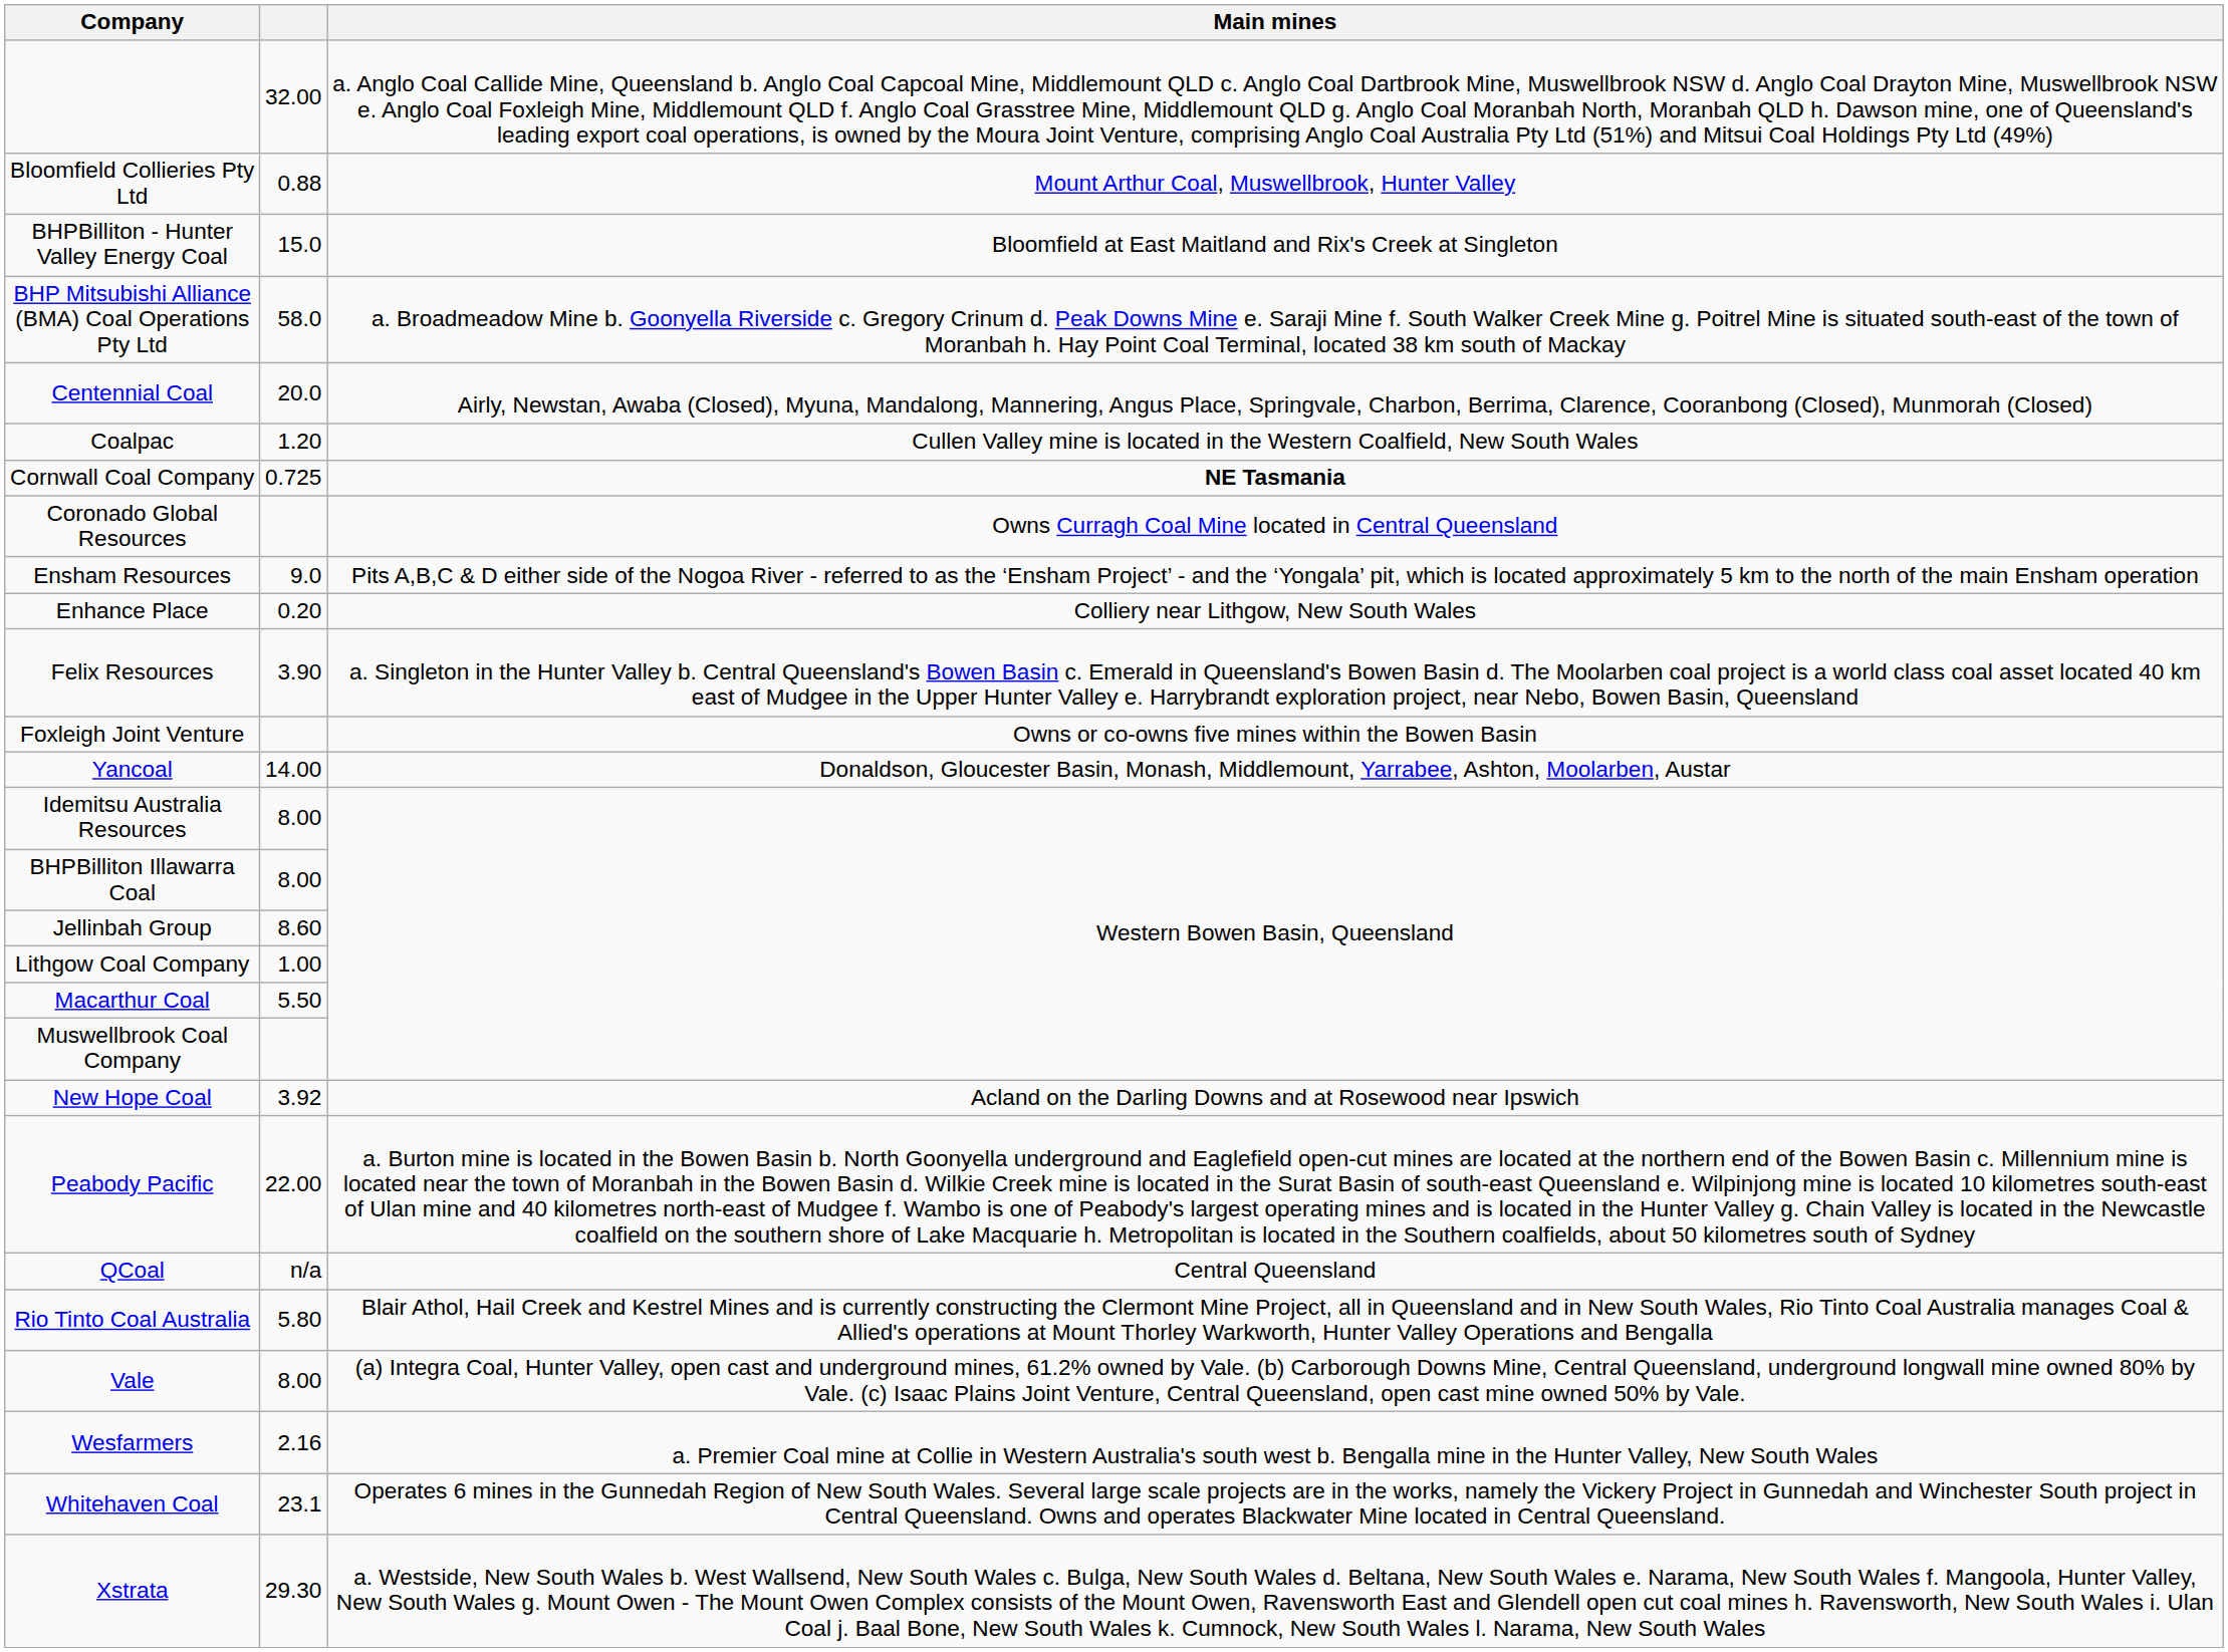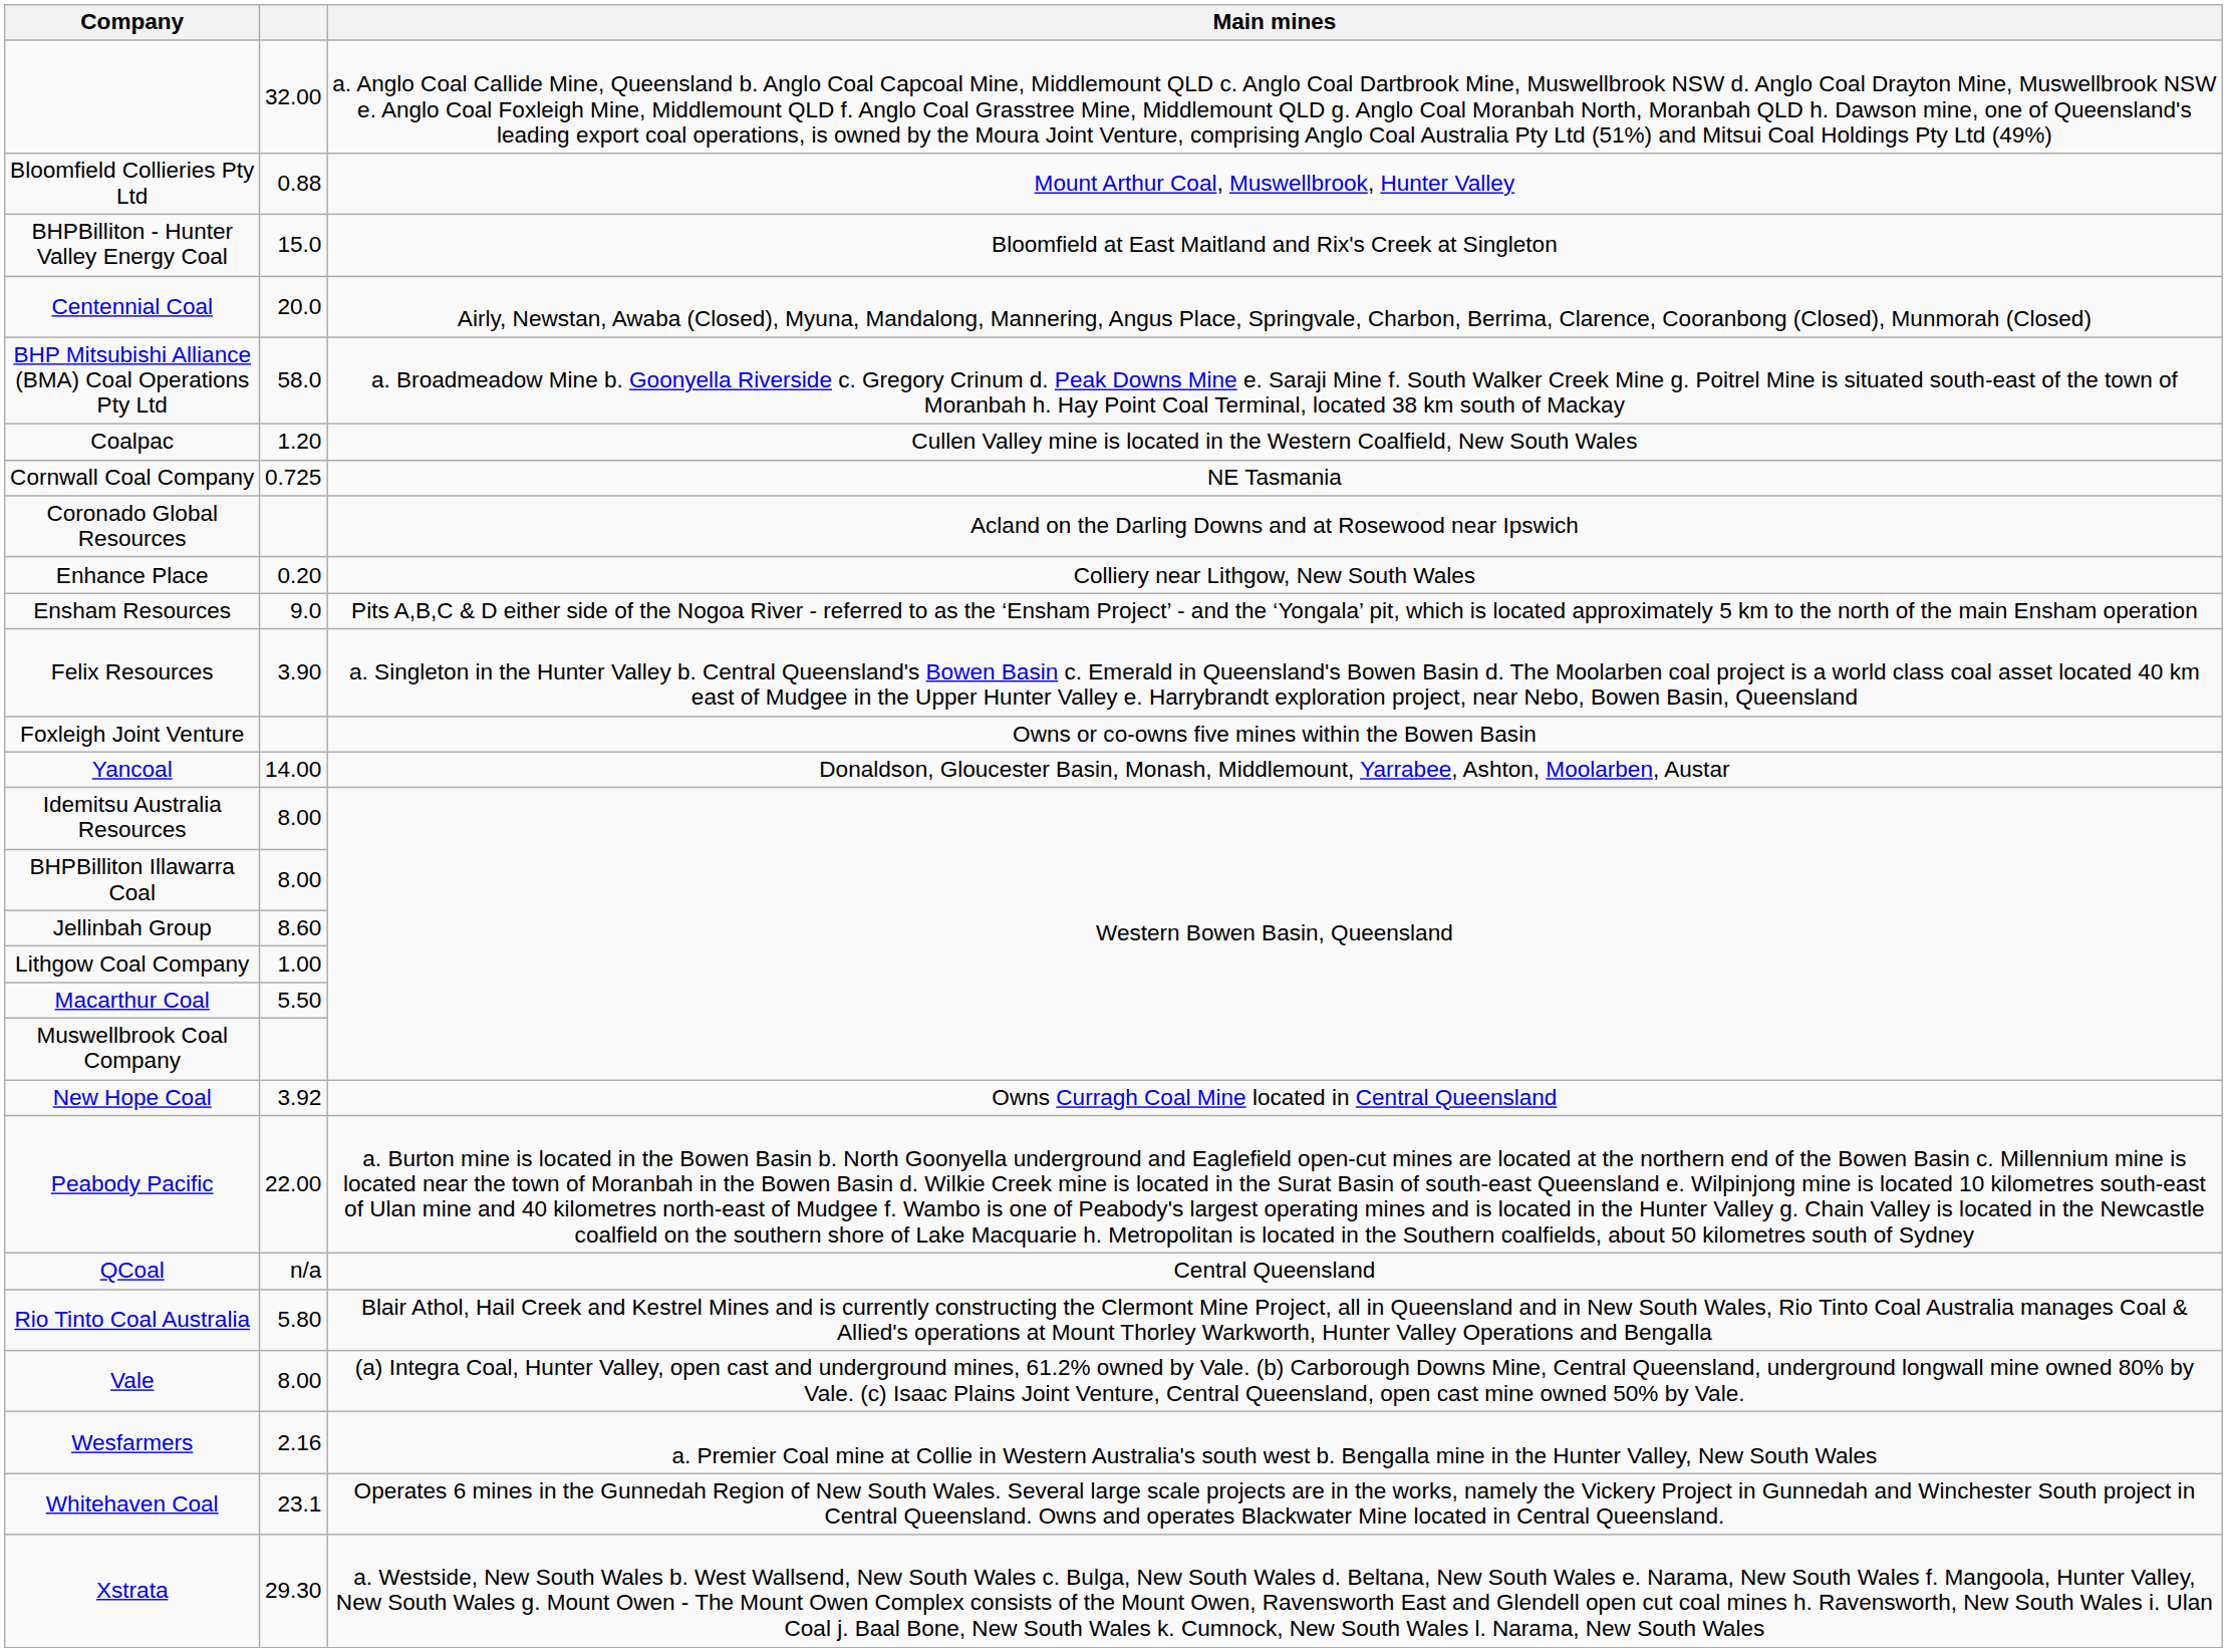rows swapped: BHP Mitsubishi Alliance (BMA) Coal Operations Pty Ltd <-> Centennial Coal
Cornwall Coal Company | Main mines: bold -> normal
Coronado Global Resources | Main mines: Owns Curragh Coal Mine located in Central Queensland -> Acland on the Darling Downs and at Rosewood near Ipswich
rows swapped: Enhance Place <-> Ensham Resources
New Hope Coal | Main mines: Acland on the Darling Downs and at Rosewood near Ipswich -> Owns Curragh Coal Mine located in Central Queensland
